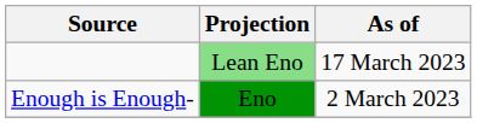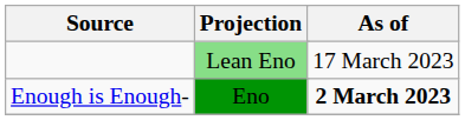Enough is Enough- | As of: normal -> bold
